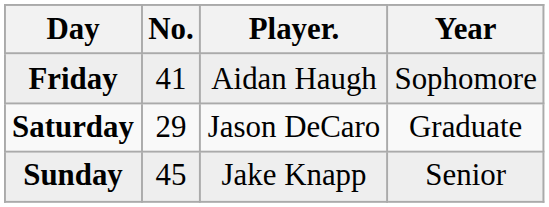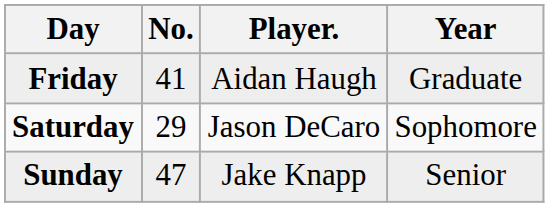Friday | Year: Sophomore -> Graduate
Saturday | Year: Graduate -> Sophomore
Sunday | No.: 45 -> 47
